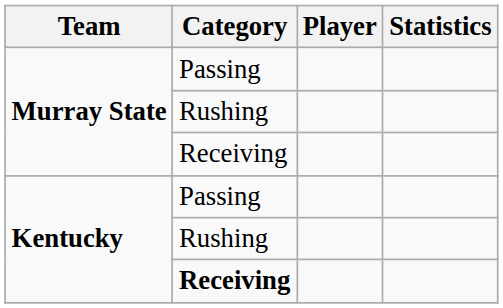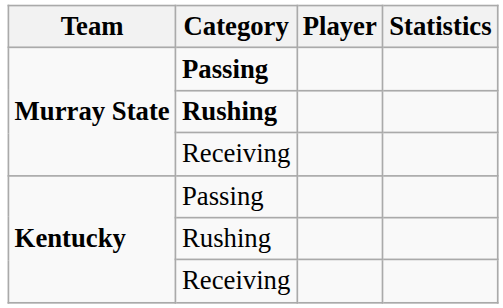Murray State / Passing | Category: normal -> bold
Murray State / Rushing | Category: normal -> bold
Kentucky / Receiving | Category: bold -> normal
